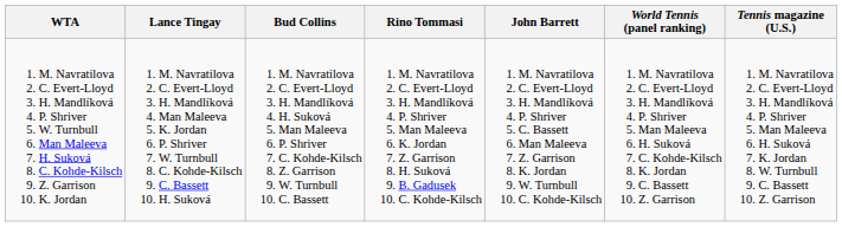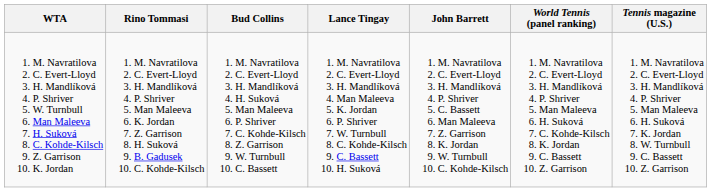columns swapped: Lance Tingay <-> Rino Tommasi
